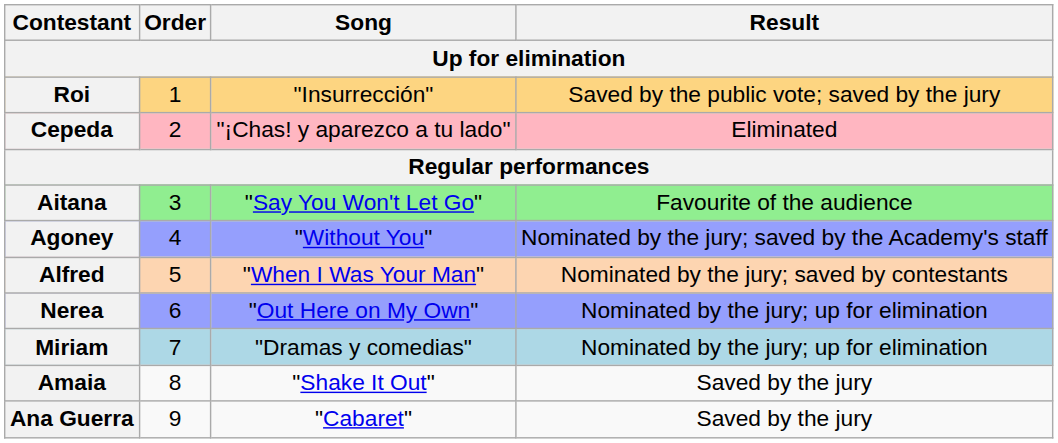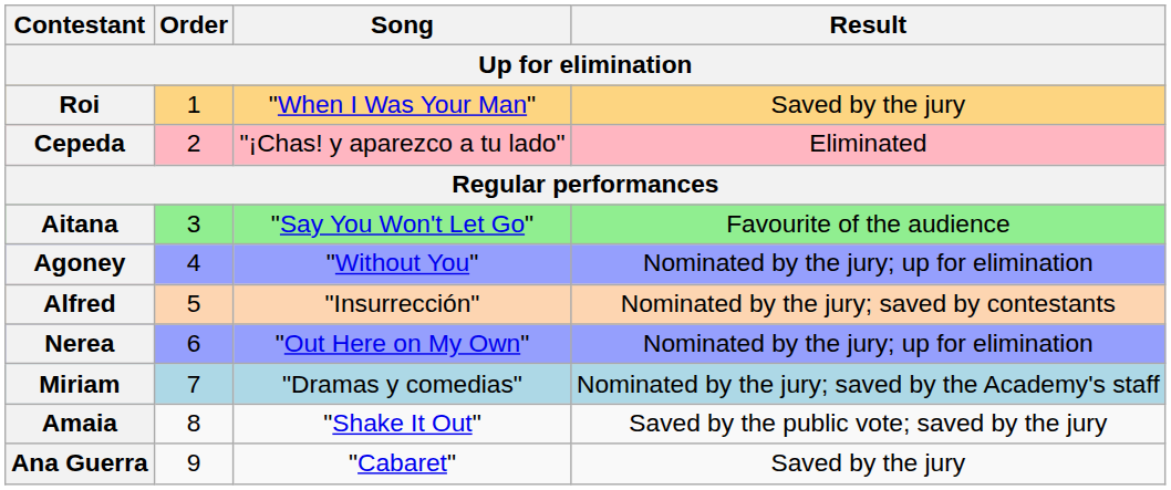Roi | Song: "Insurrección" -> "When I Was Your Man"
Roi | Result: Saved by the public vote; saved by the jury -> Saved by the jury
Agoney | Result: Nominated by the jury; saved by the Academy's staff -> Nominated by the jury; up for elimination
Alfred | Song: "When I Was Your Man" -> "Insurrección"
Miriam | Result: Nominated by the jury; up for elimination -> Nominated by the jury; saved by the Academy's staff
Amaia | Result: Saved by the jury -> Saved by the public vote; saved by the jury
